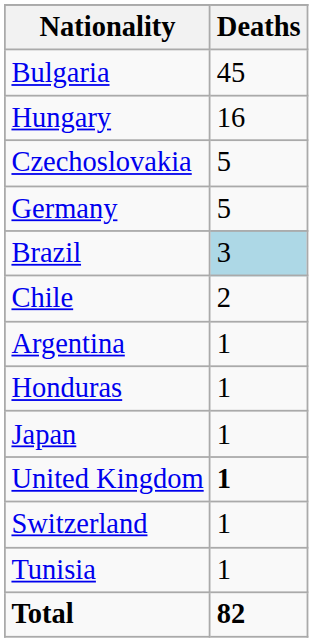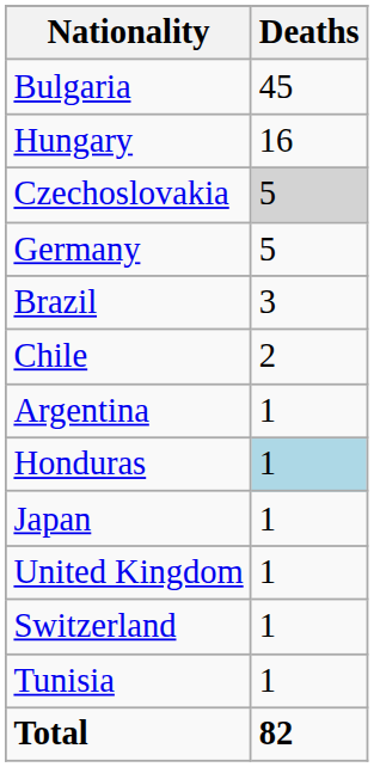Czechoslovakia | Deaths: no background -> lightgrey background
Brazil | Deaths: lightblue background -> no background
Honduras | Deaths: no background -> lightblue background
United Kingdom | Deaths: bold -> normal
